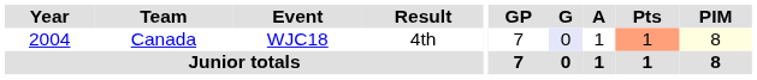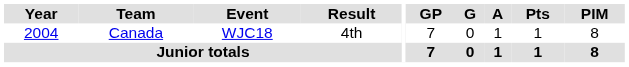Canada | G: lavender background -> no background
Canada | Pts: lightsalmon background -> no background
Canada | PIM: lightyellow background -> no background
